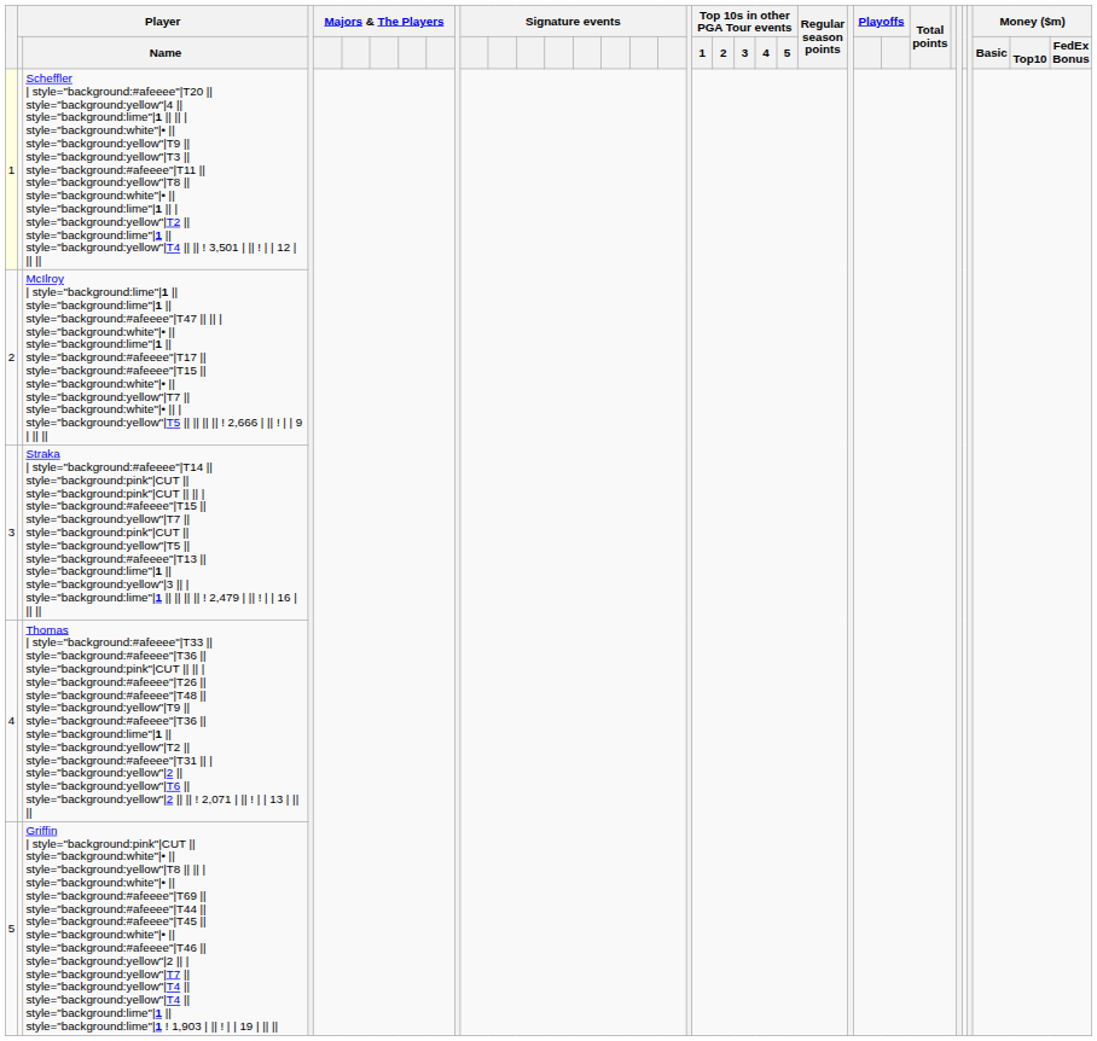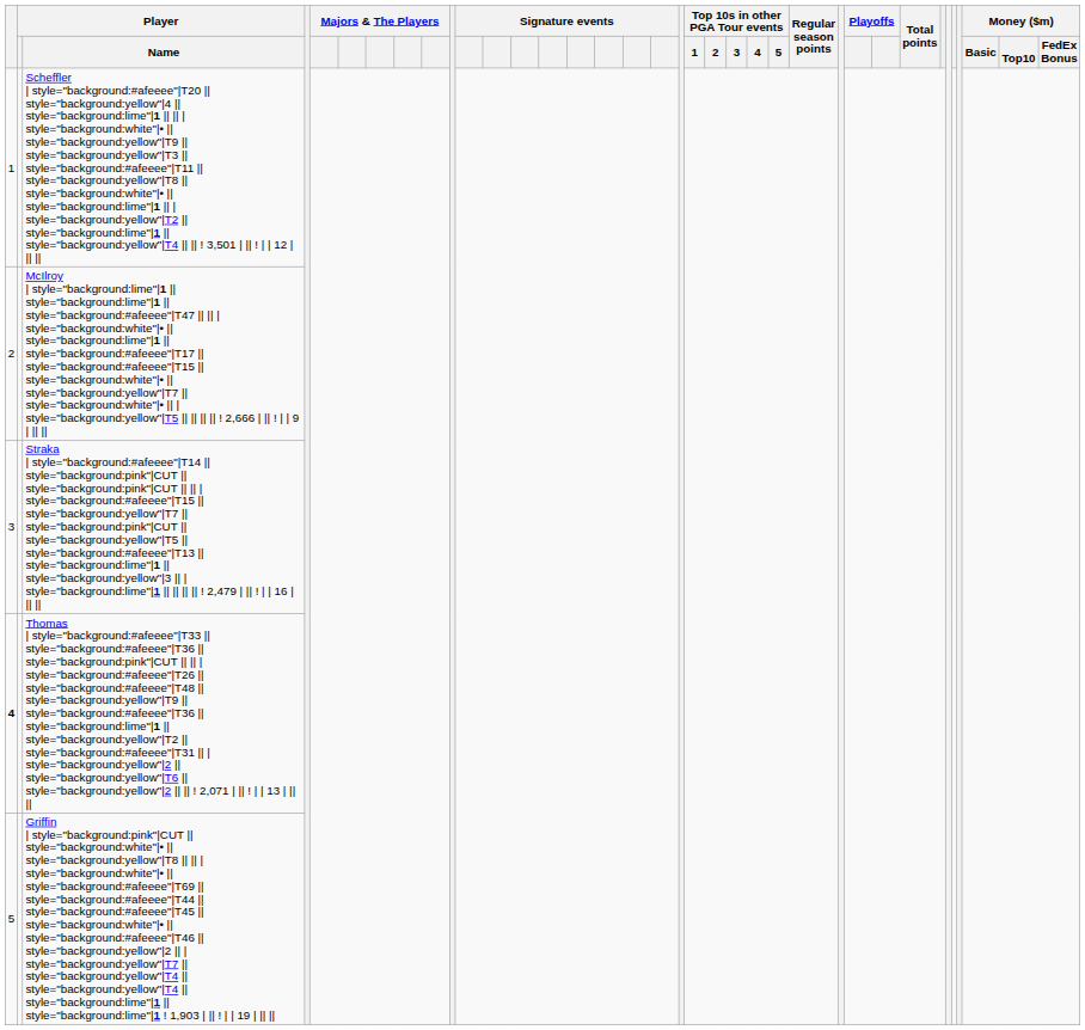row 3 | column 1: lightyellow background -> no background
row 6 | column 1: normal -> bold
